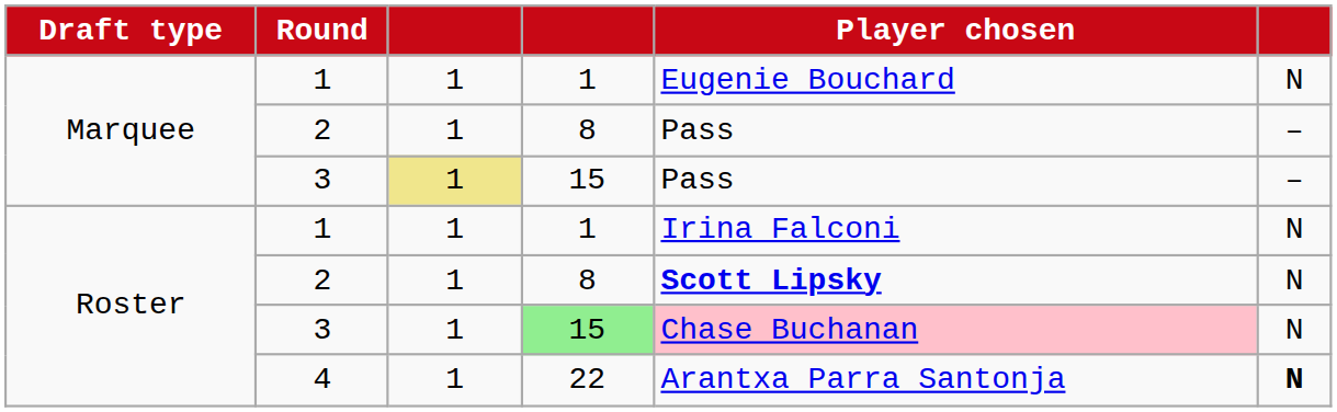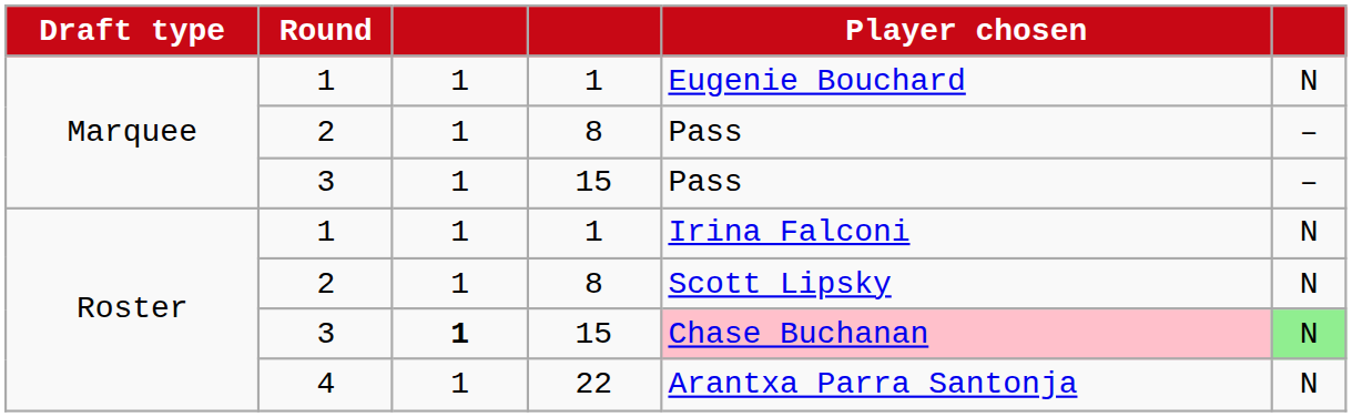Marquee / 3 | column 3: khaki background -> no background
Roster / 2 | Player chosen: bold -> normal
Roster / 3 | column 3: normal -> bold
Roster / 3 | column 4: lightgreen background -> no background
Roster / 3 | column 6: no background -> lightgreen background
4 | column 6: bold -> normal
